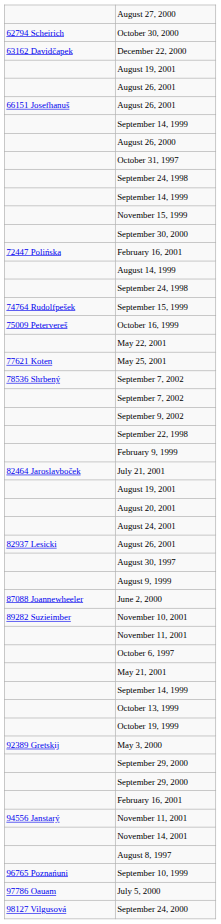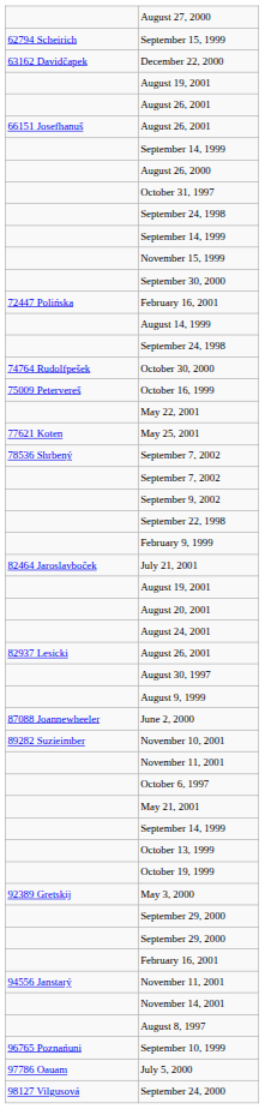row 2 | column 2: October 30, 2000 -> September 15, 1999
row 17 | column 2: September 15, 1999 -> October 30, 2000
